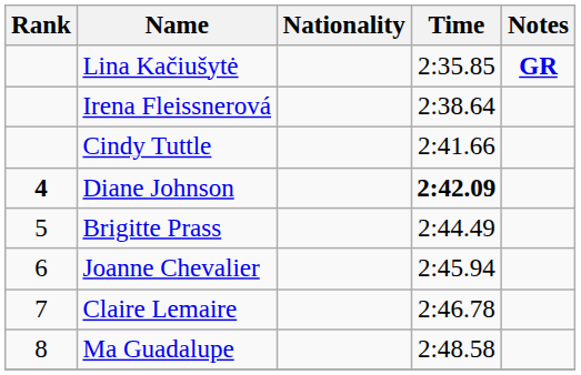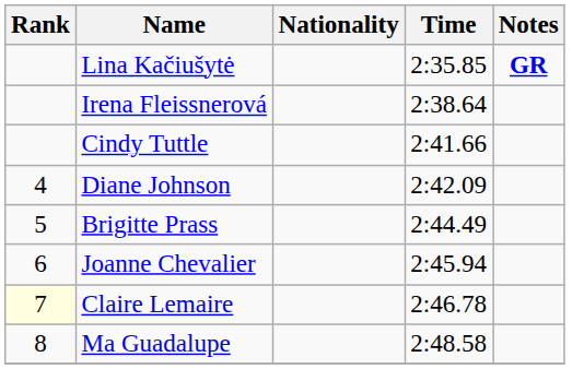Diane Johnson | Rank: bold -> normal
Diane Johnson | Time: bold -> normal
Claire Lemaire | Rank: no background -> lightyellow background
